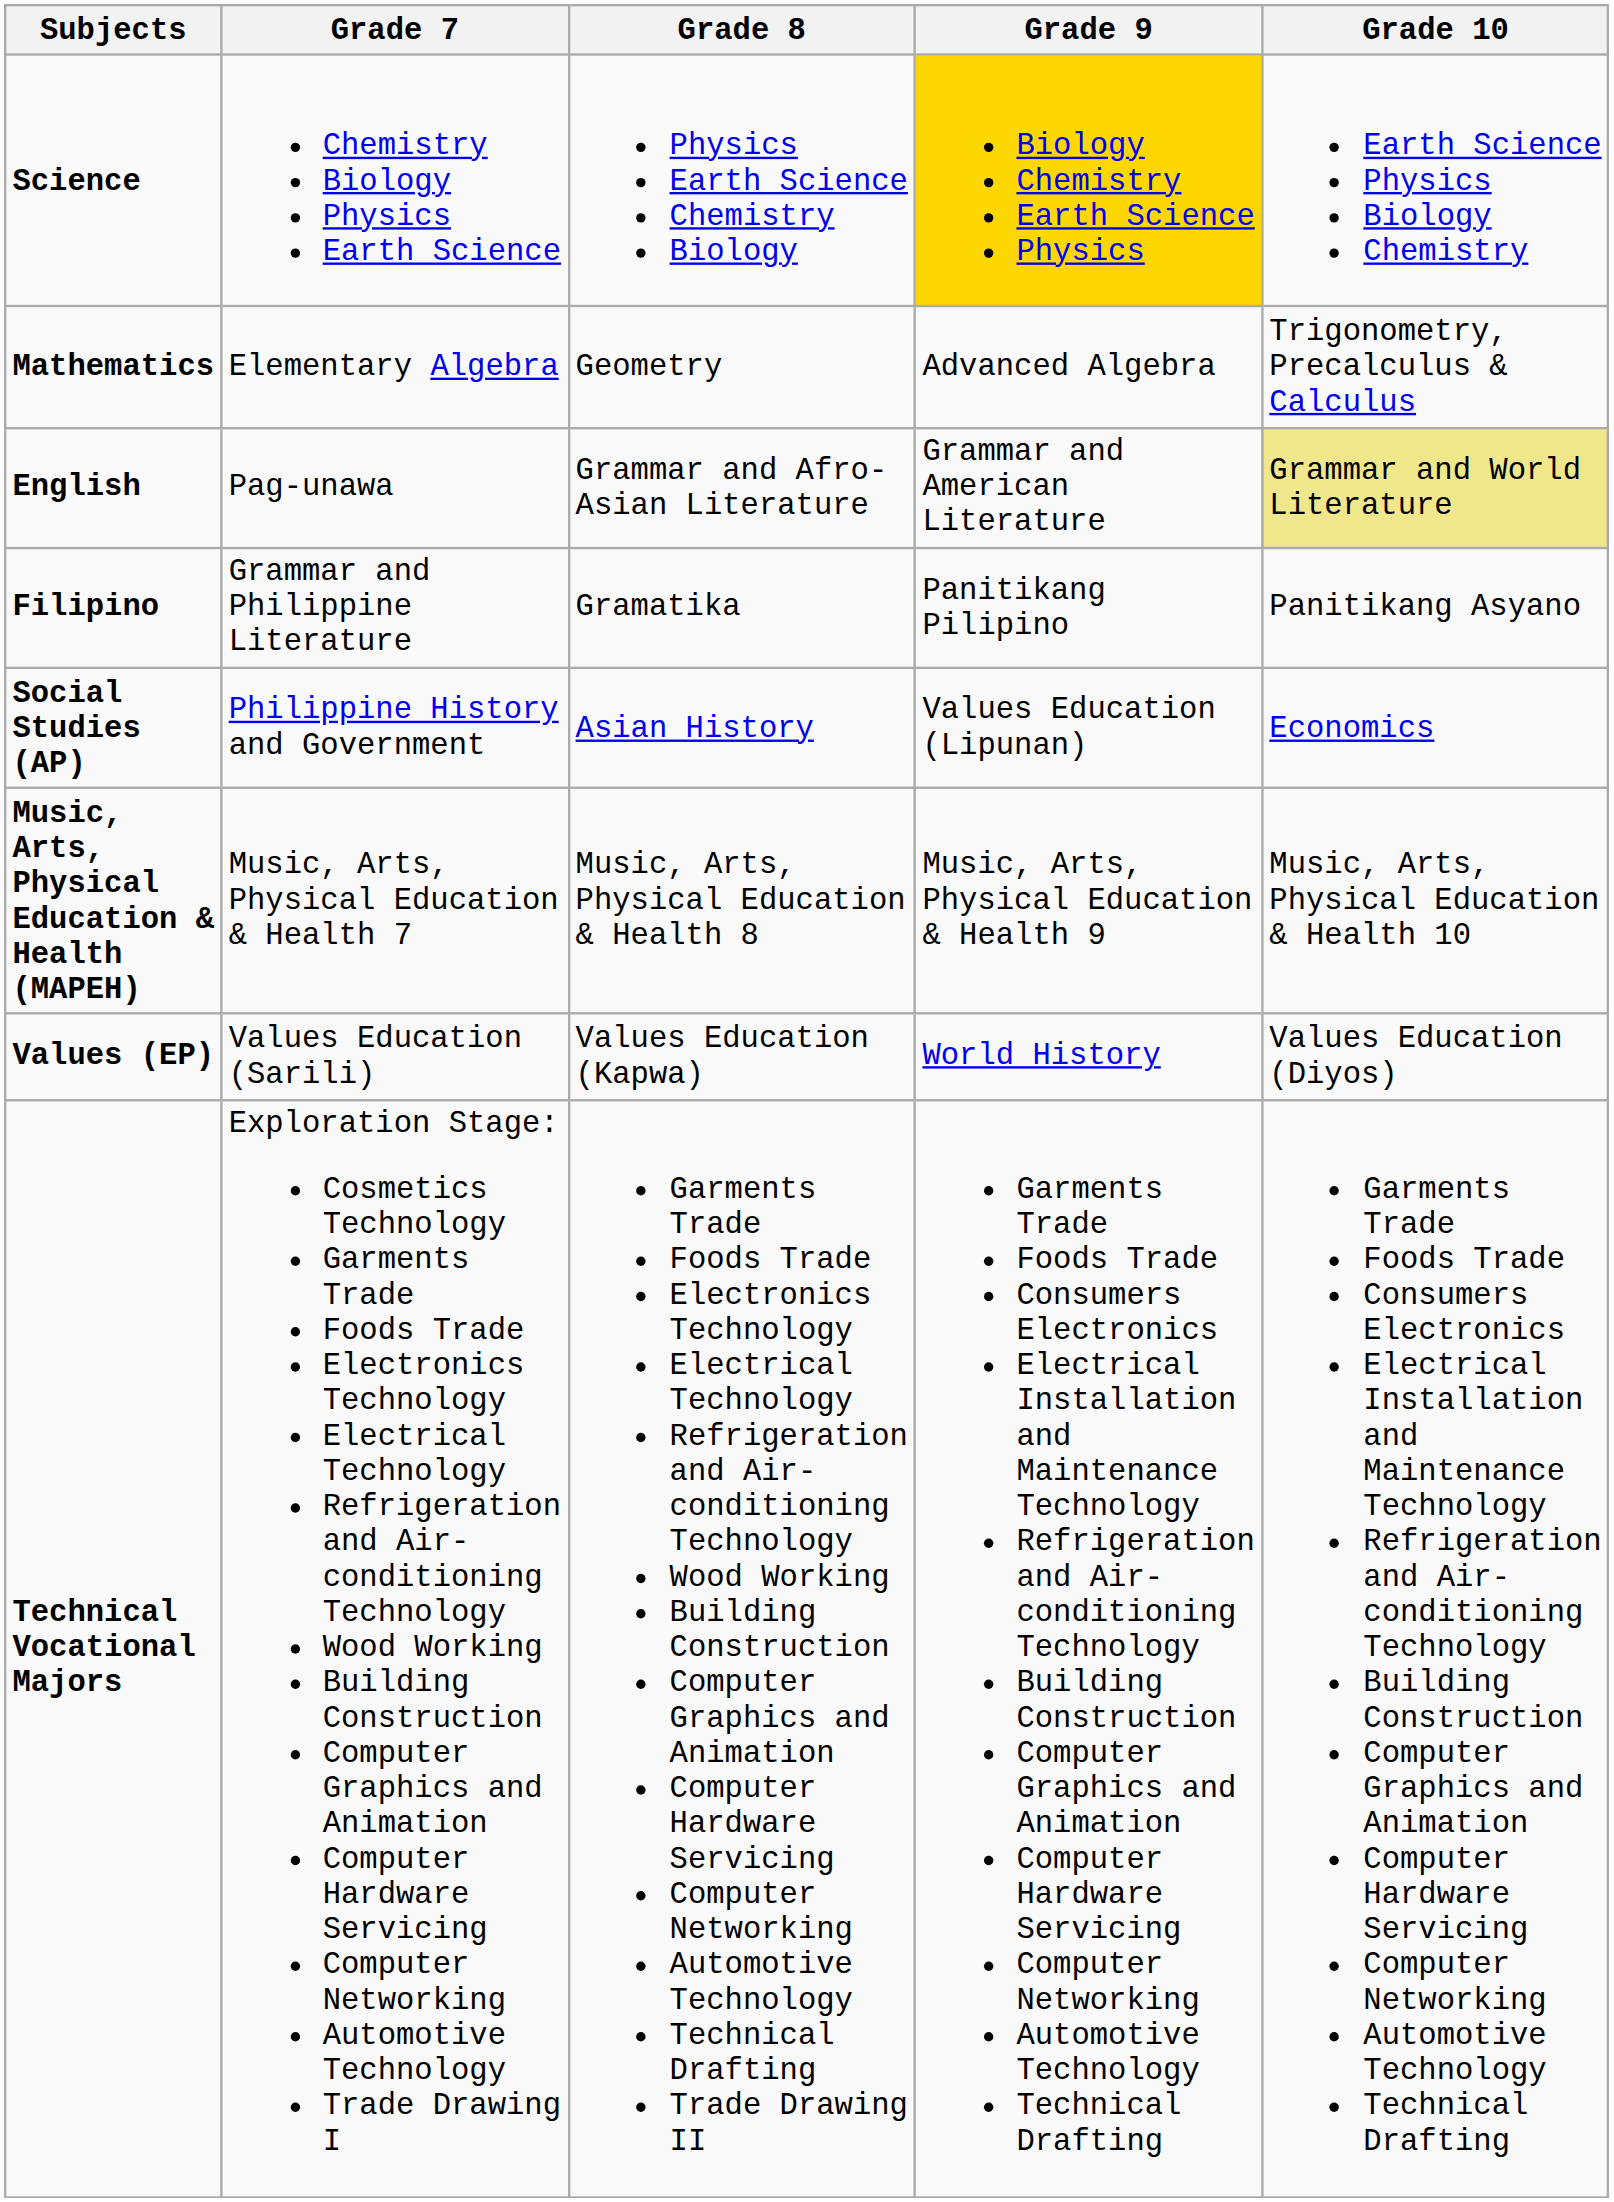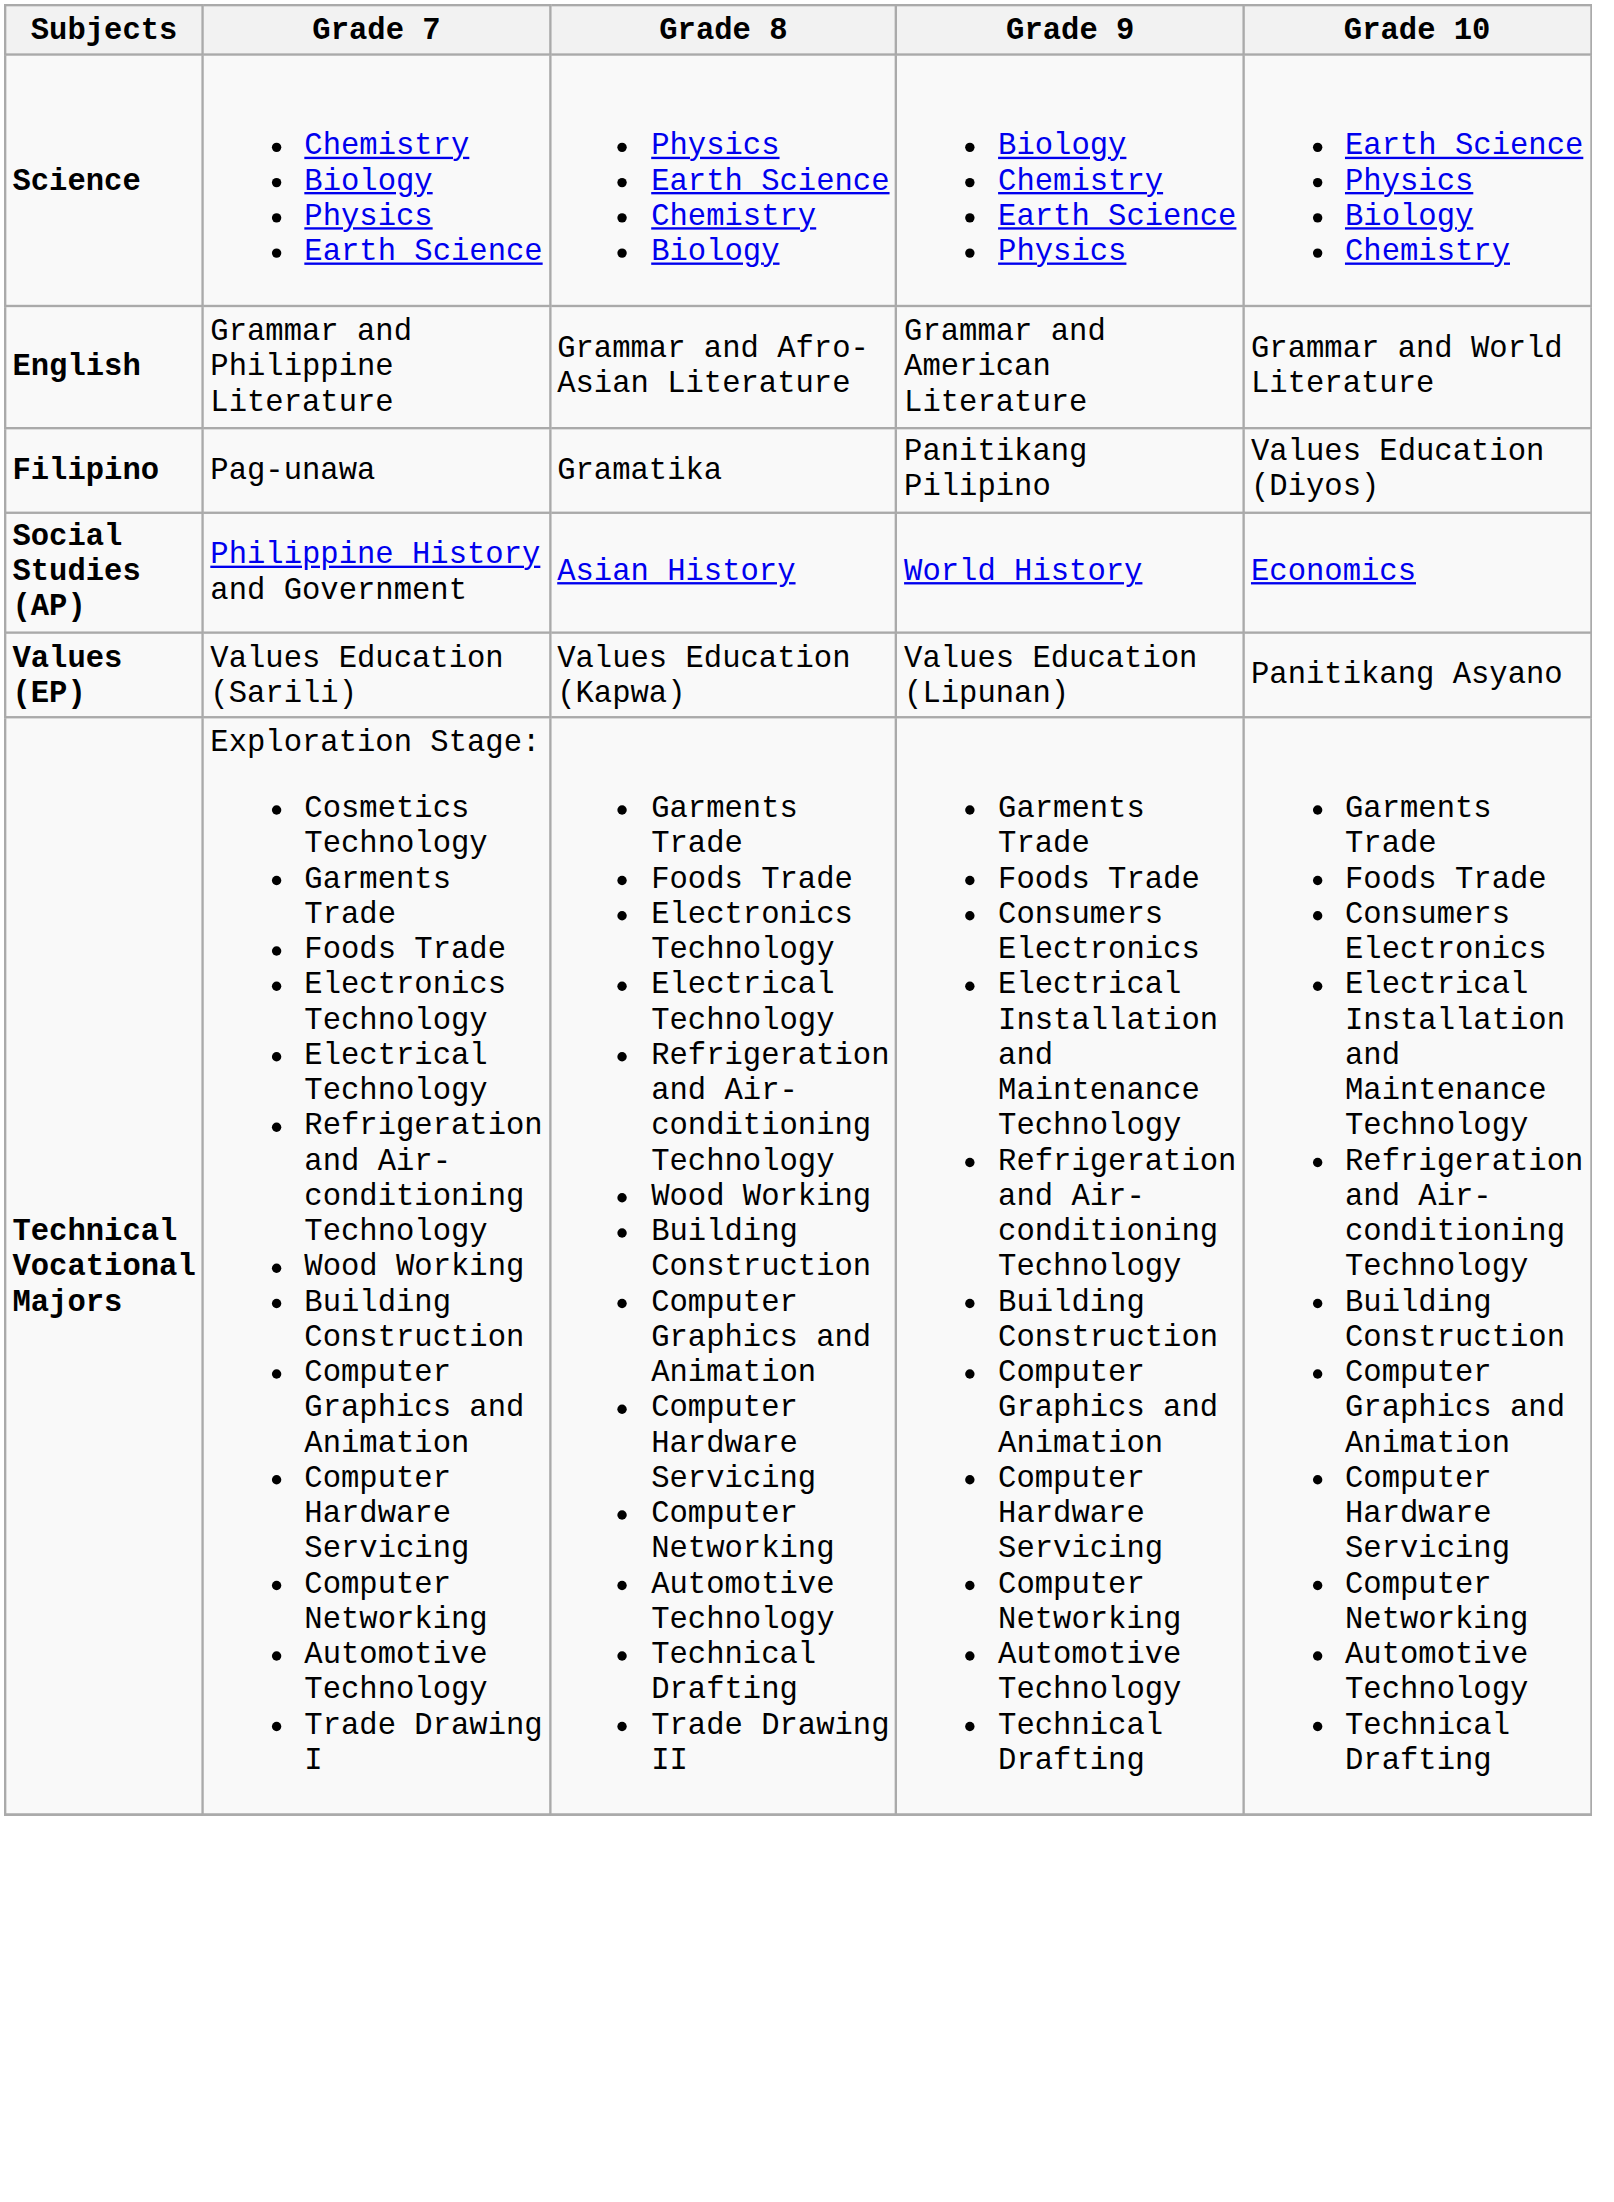Science | Grade 9: gold background -> no background
- row: Mathematics | Elementary Algebra | Geometry | Advanced Algebra | Trigonometry, Precalculus & Calculus
English | Grade 7: Pag-unawa -> Grammar and Philippine Literature
English | Grade 10: khaki background -> no background
Filipino | Grade 7: Grammar and Philippine Literature -> Pag-unawa
Filipino | Grade 10: Panitikang Asyano -> Values Education (Diyos)
Social Studies (AP) | Grade 9: Values Education (Lipunan) -> World History
- row: Music, Arts, Physical Education & Health (MAPEH) | Music, Arts, Physical Education & Health 7 | Music, Arts, Physical Education & Health 8 | Music, Arts, Physical Education & Health 9 | Music, Arts, Physical Education & Health 10
Values (EP) | Grade 9: World History -> Values Education (Lipunan)
Values (EP) | Grade 10: Values Education (Diyos) -> Panitikang Asyano
